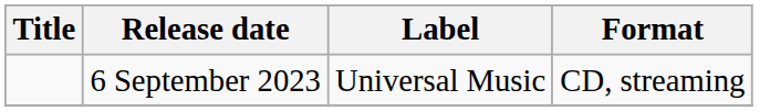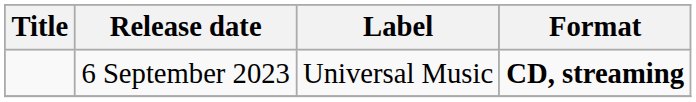6 September 2023 | Format: normal -> bold
